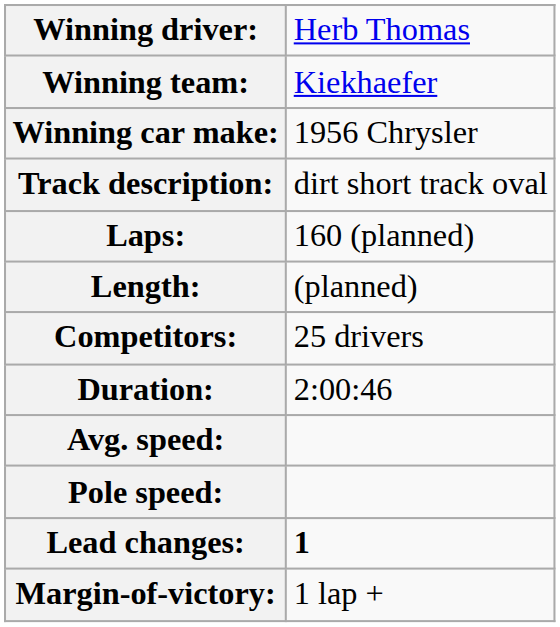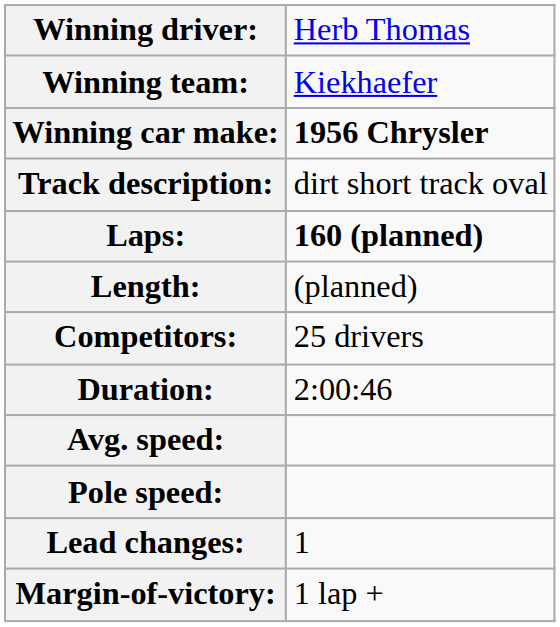Winning car make: | column 2: normal -> bold
Laps: | column 2: normal -> bold
Lead changes: | column 2: bold -> normal
